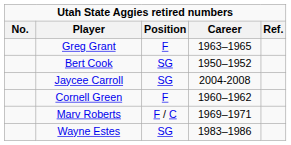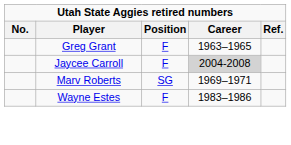- row: Bert Cook | SG | 1950–1952
Jaycee Carroll | Position: SG -> F
Jaycee Carroll | Career: no background -> lightgrey background
- row: Cornell Green | F | 1960–1962
Marv Roberts | Position: F / C -> SG
Wayne Estes | Position: SG -> F
